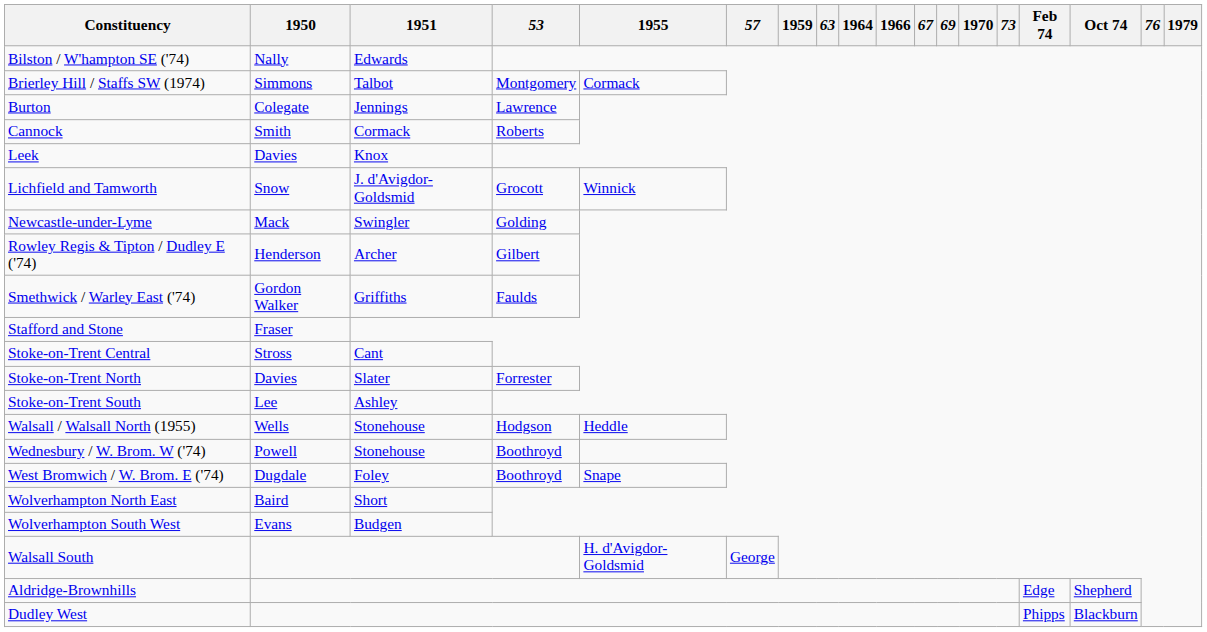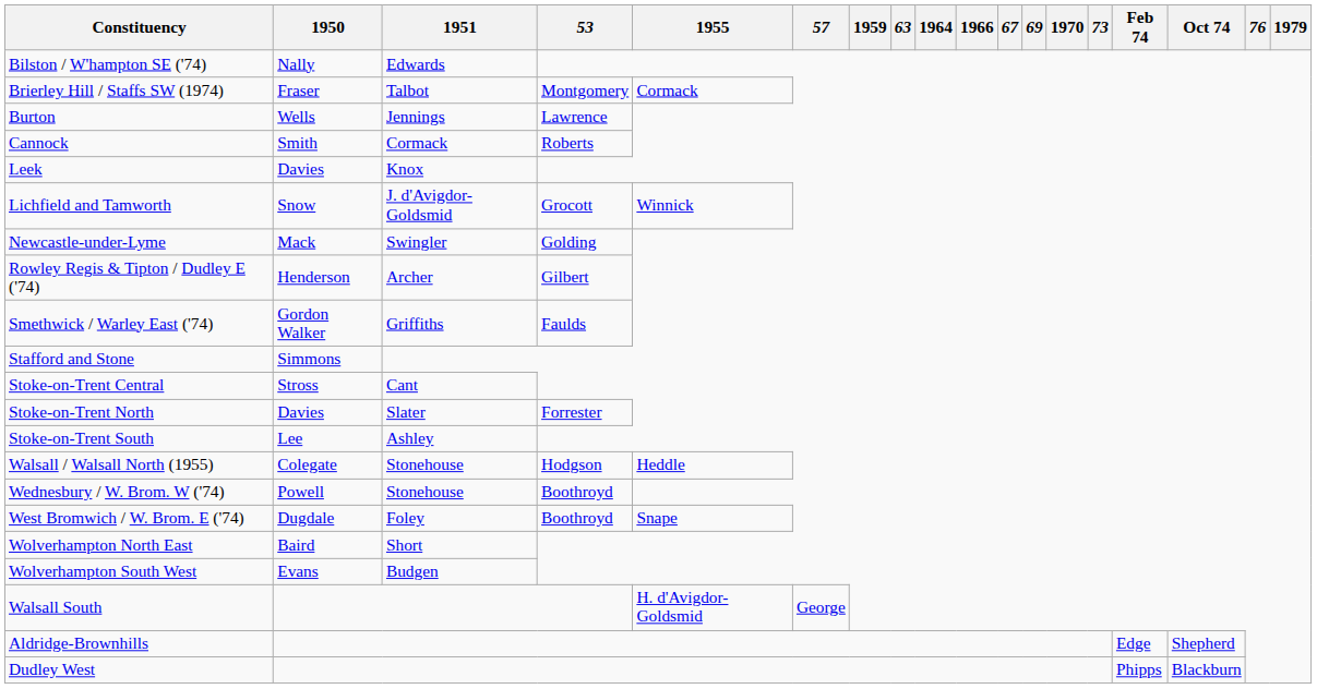Brierley Hill / Staffs SW (1974) | 1950: Simmons -> Fraser
Burton | 1950: Colegate -> Wells
Stafford and Stone | 1950: Fraser -> Simmons
Walsall / Walsall North (1955) | 1950: Wells -> Colegate
